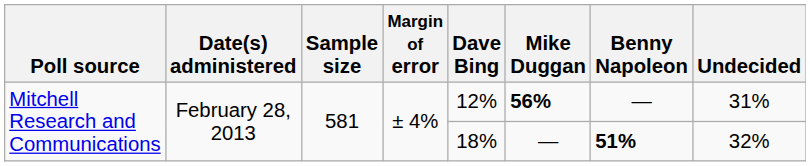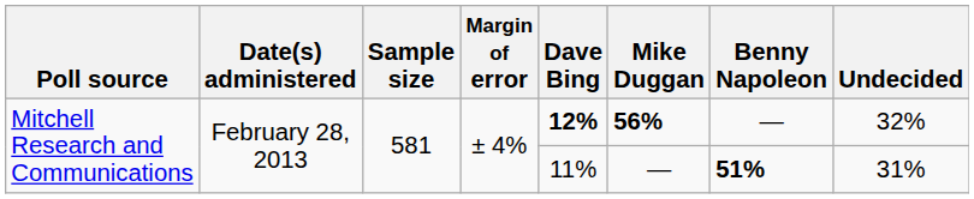row 2 | Dave Bing: normal -> bold
row 2 | Undecided: 31% -> 32%
row 3 | Dave Bing: 18% -> 11%
row 3 | Undecided: 32% -> 31%
